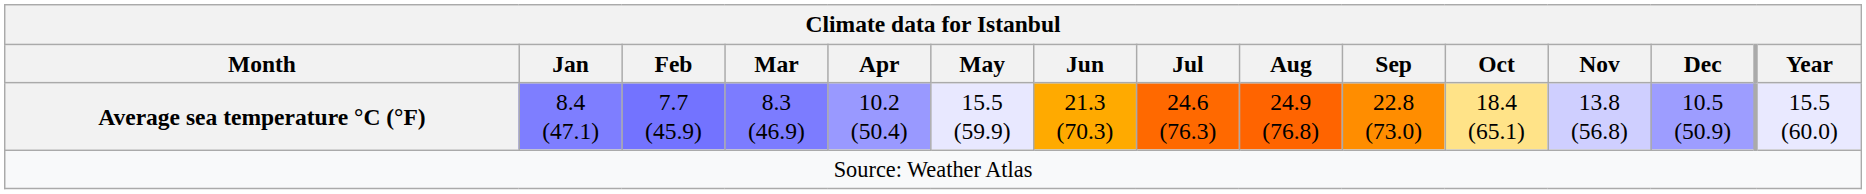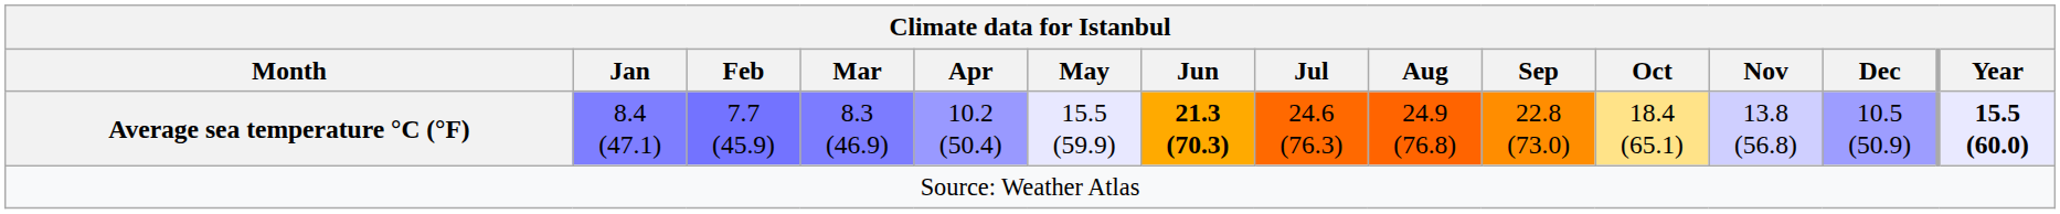row 3 | Jun: normal -> bold
row 3 | Year: normal -> bold
